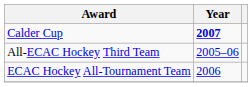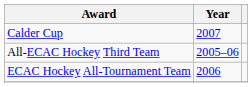Calder Cup | Year: bold -> normal
